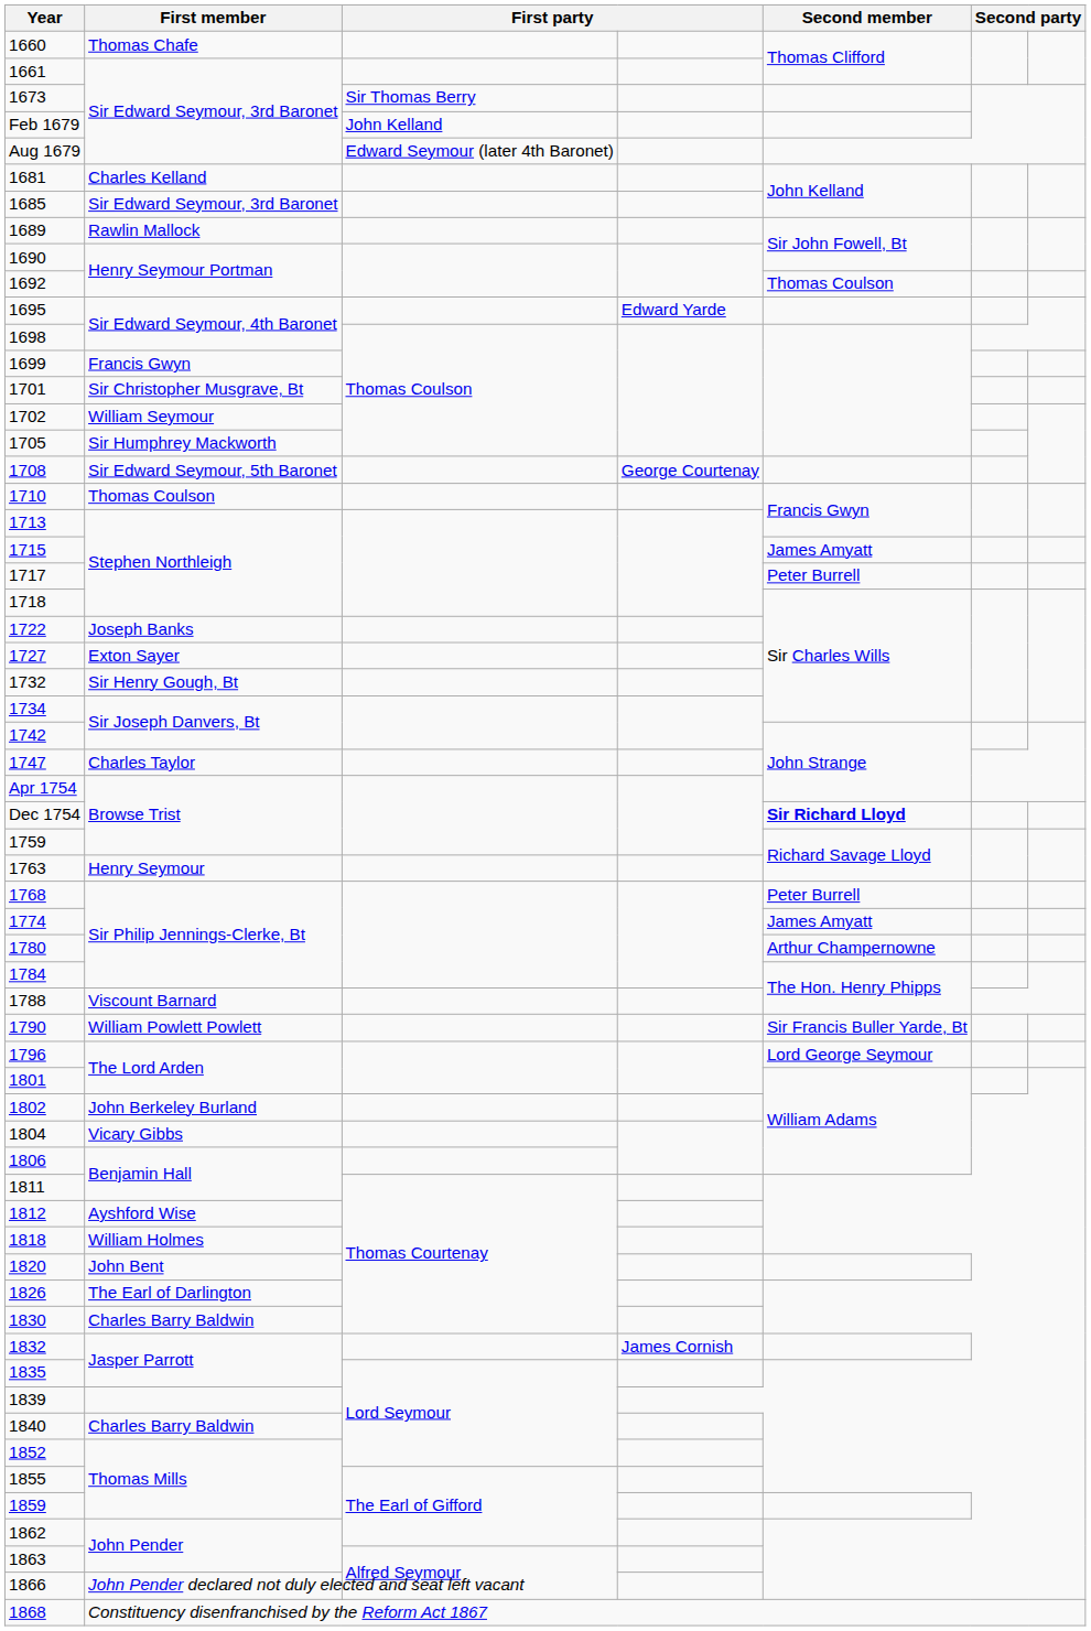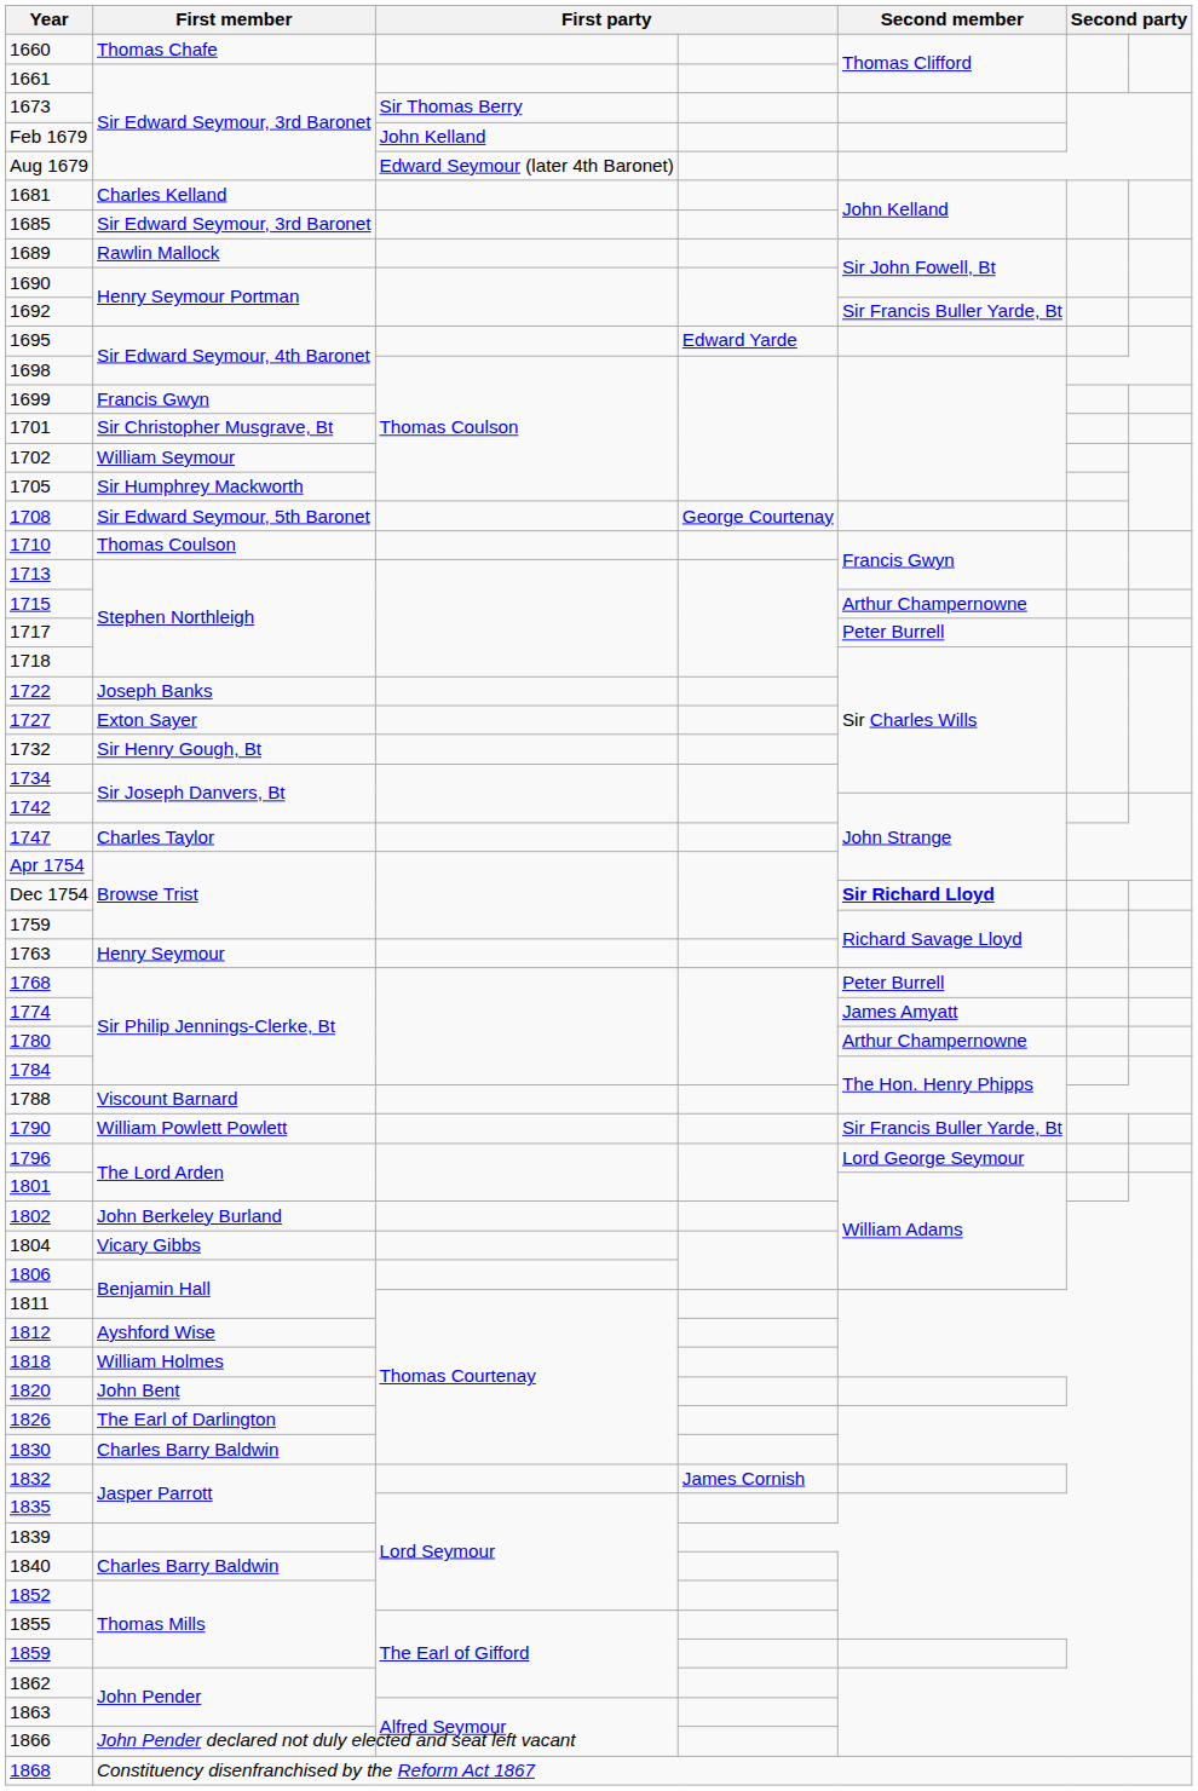1692 | Second member: Thomas Coulson -> Sir Francis Buller Yarde, Bt
1715 | Second member: James Amyatt -> Arthur Champernowne
